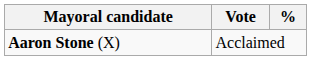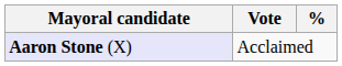Aaron Stone (X) | Mayoral candidate: no background -> lavender background
